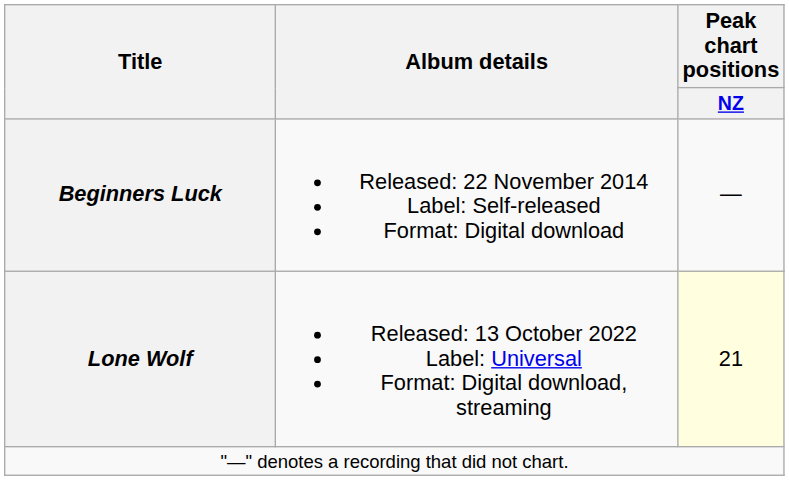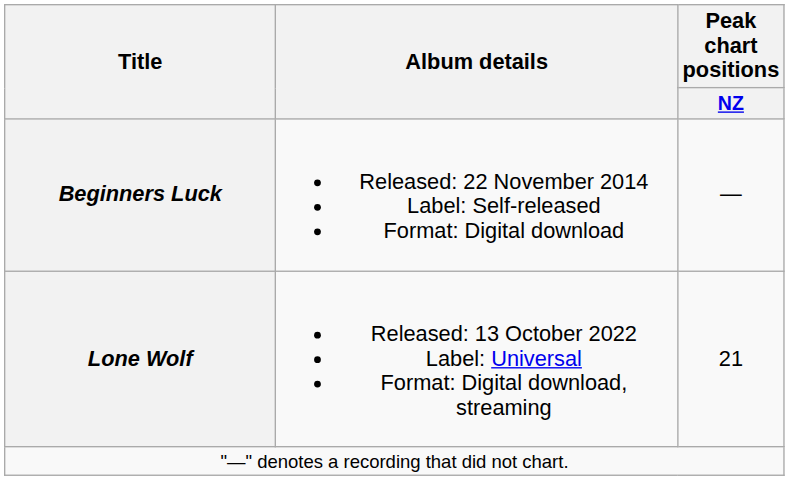Lone Wolf | Peak chart positions / NZ: lightyellow background -> no background
